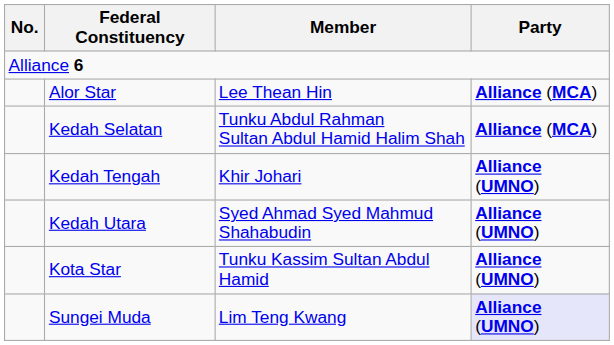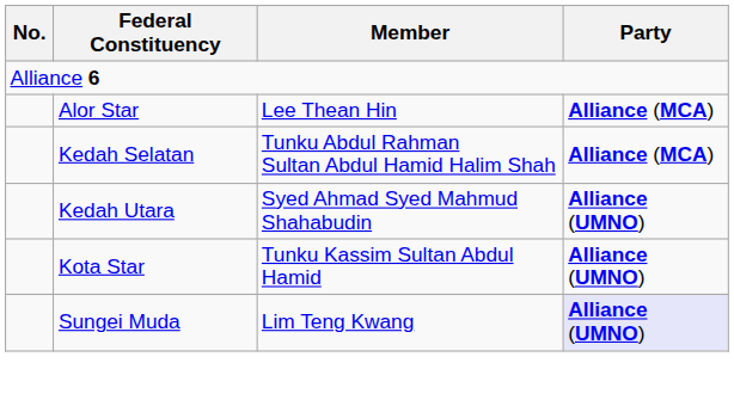- row: Kedah Tengah | Khir Johari | Alliance (UMNO)
